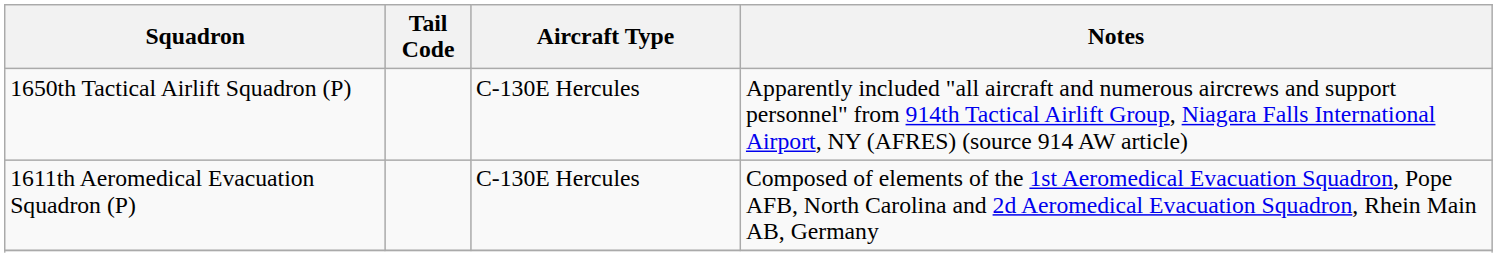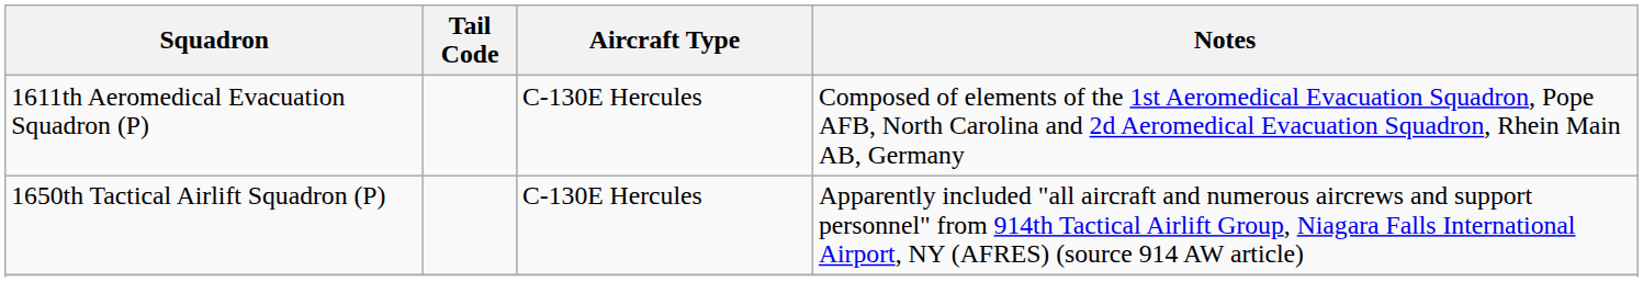rows swapped: 1650th Tactical Airlift Squadron (P) <-> 1611th Aeromedical Evacuation Squadron (P)
